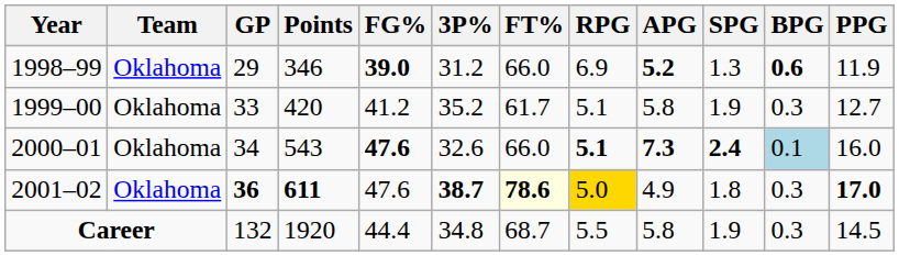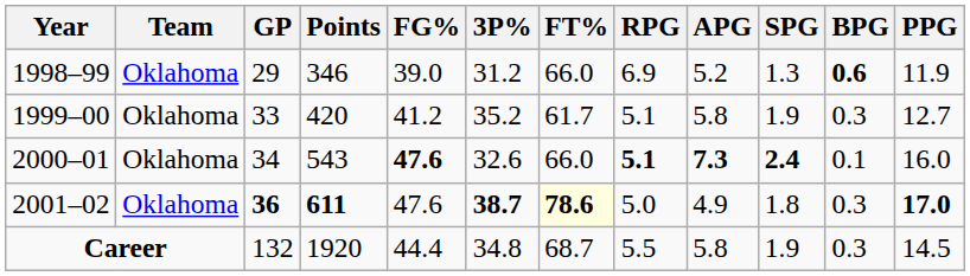1998–99 | FG%: bold -> normal
1998–99 | APG: bold -> normal
2000–01 | BPG: lightblue background -> no background
2001–02 | RPG: gold background -> no background
